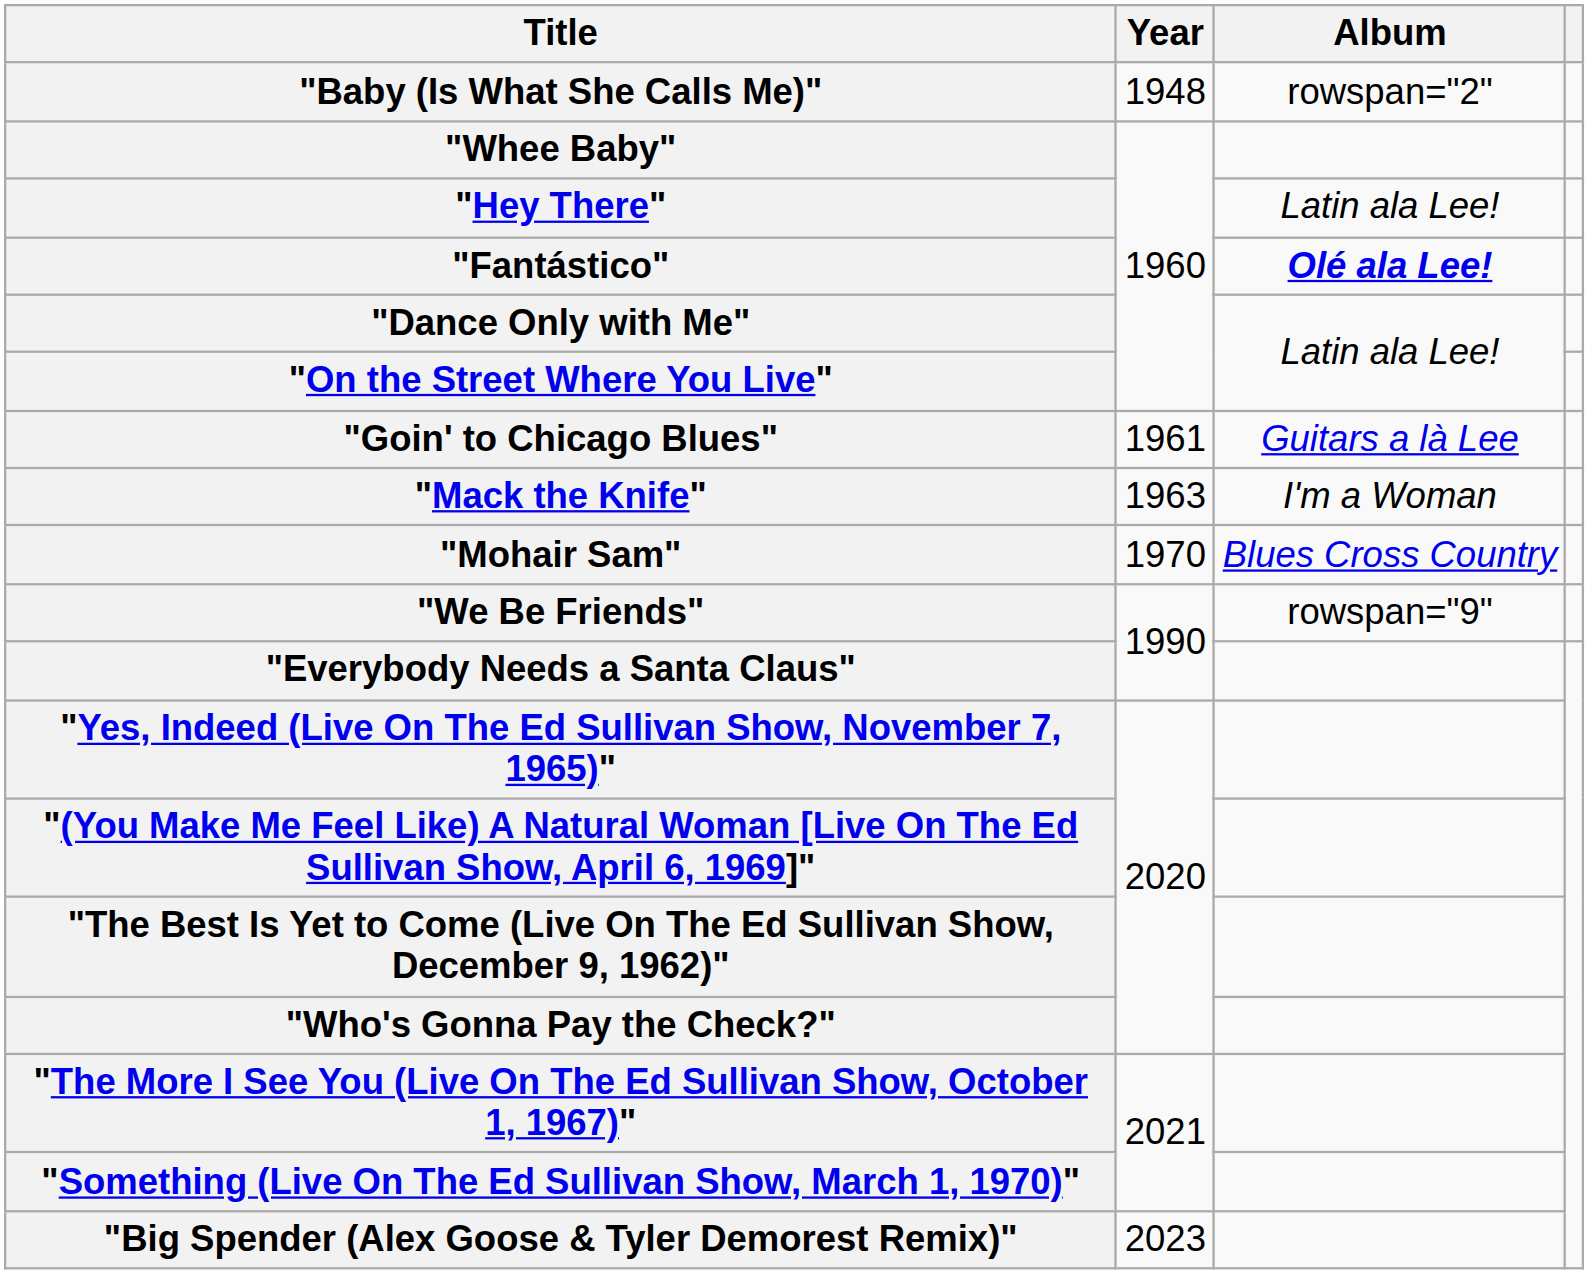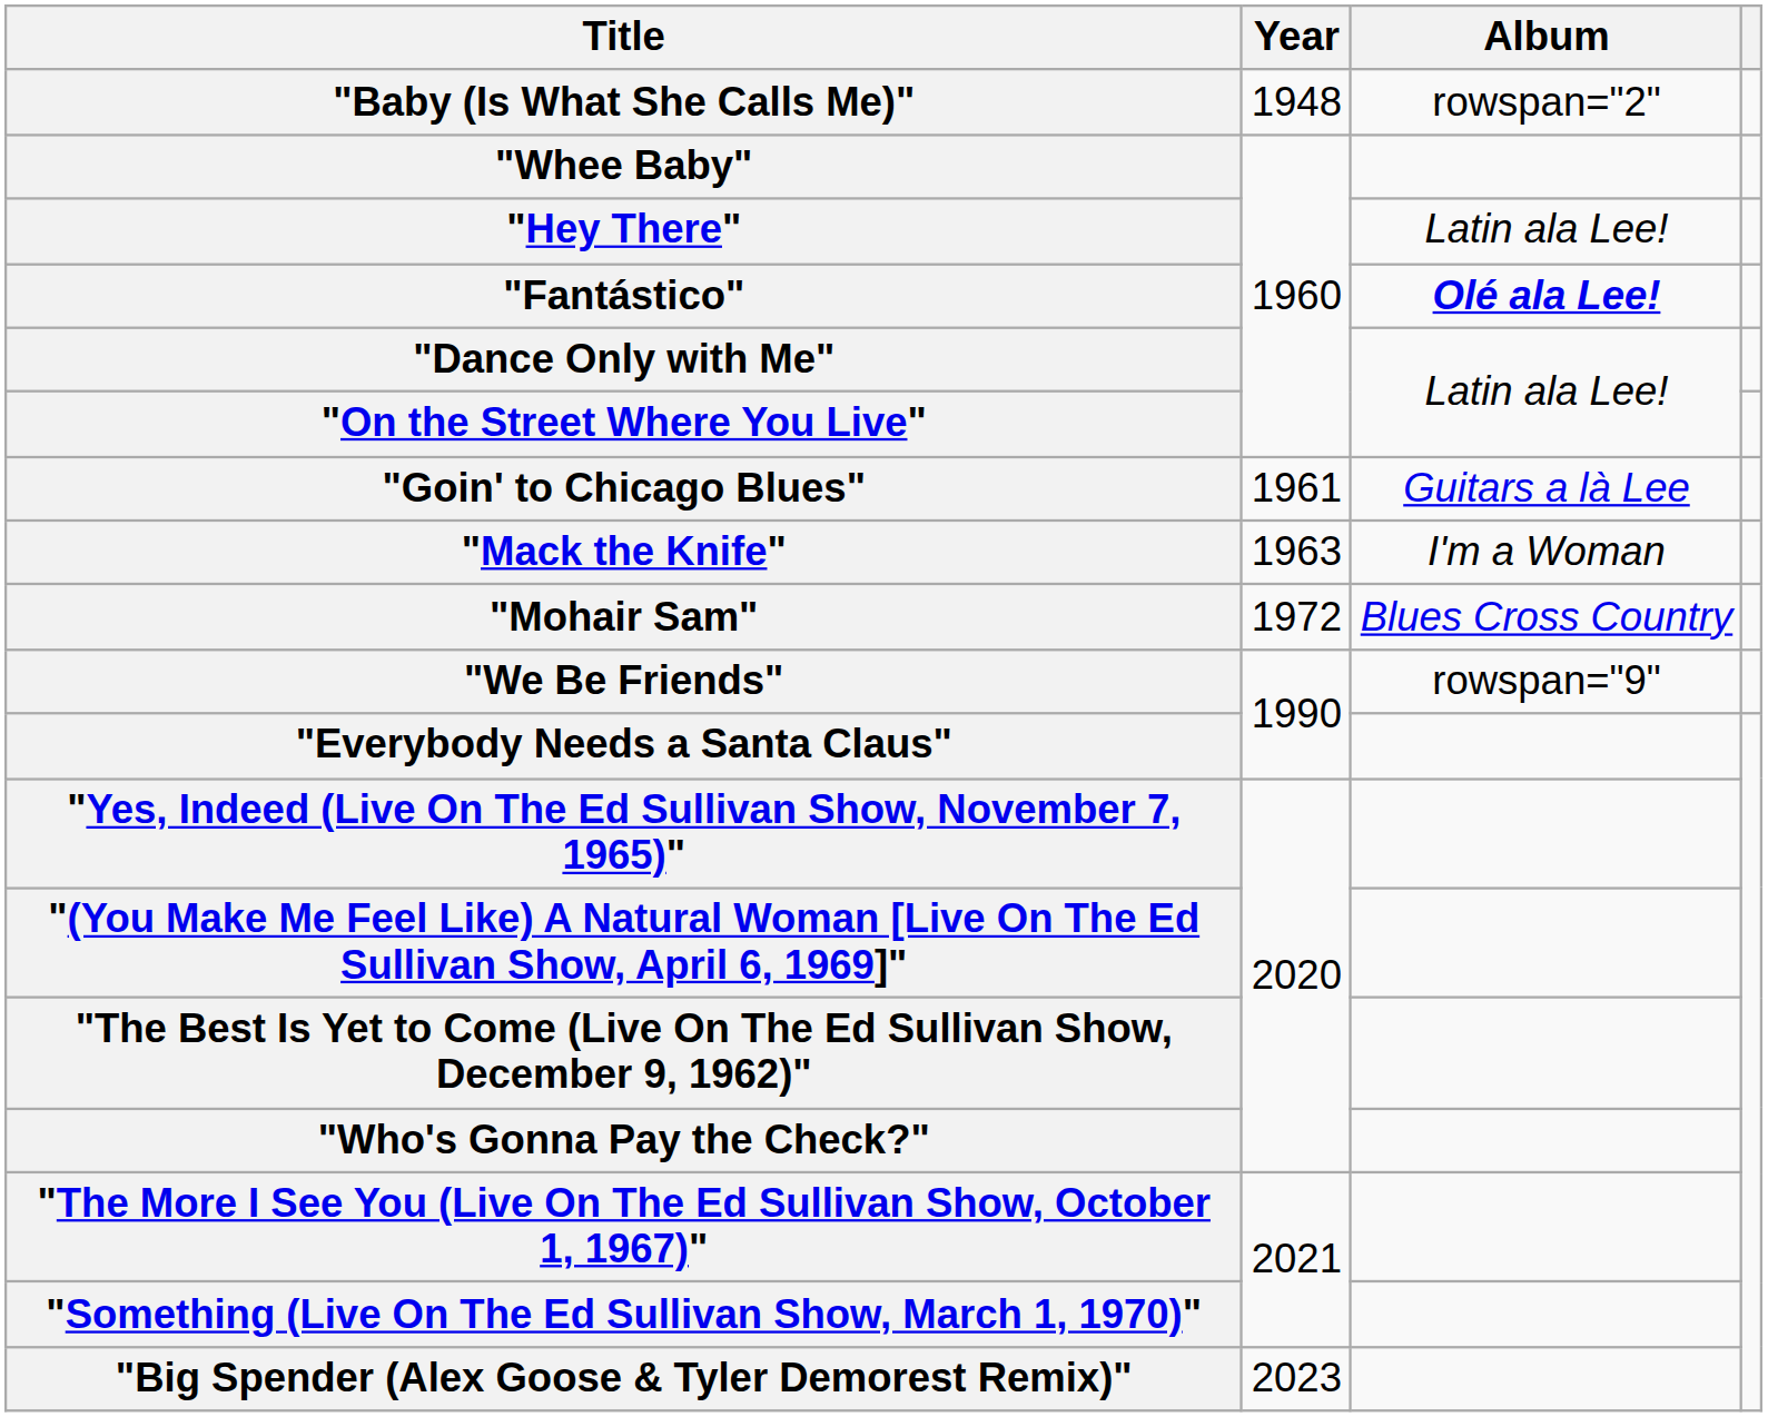"Mohair Sam" | Year: 1970 -> 1972
